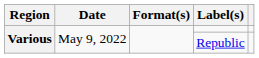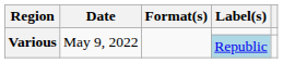Republic | Label(s): no background -> lightblue background
